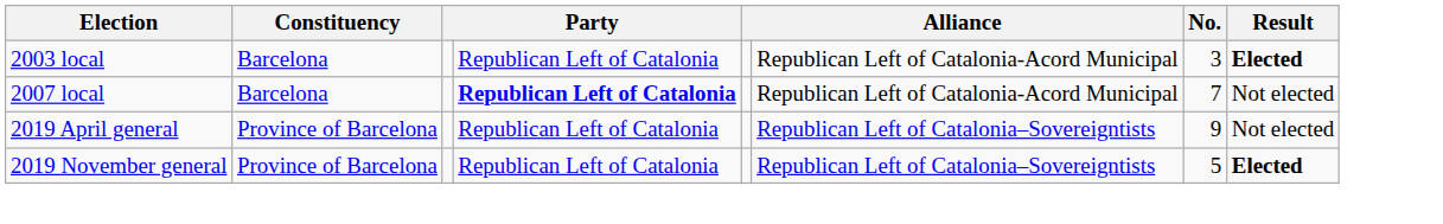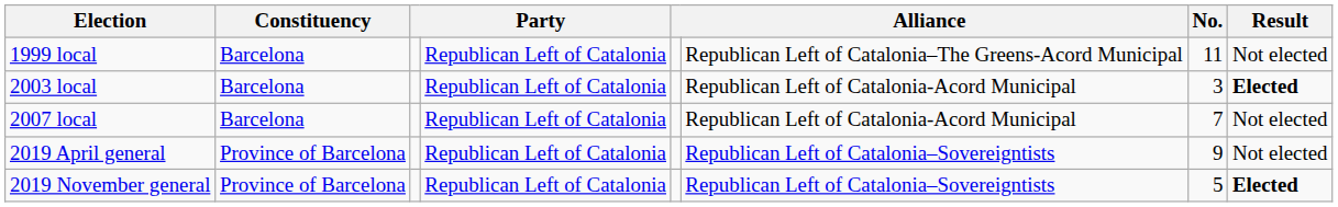+ row: 1999 local | Barcelona | Republican Left of Catalonia | Republican Left of Catalonia–The Greens-Acord Municipal | 11 | Not elected
2007 local | column 4: bold -> normal
